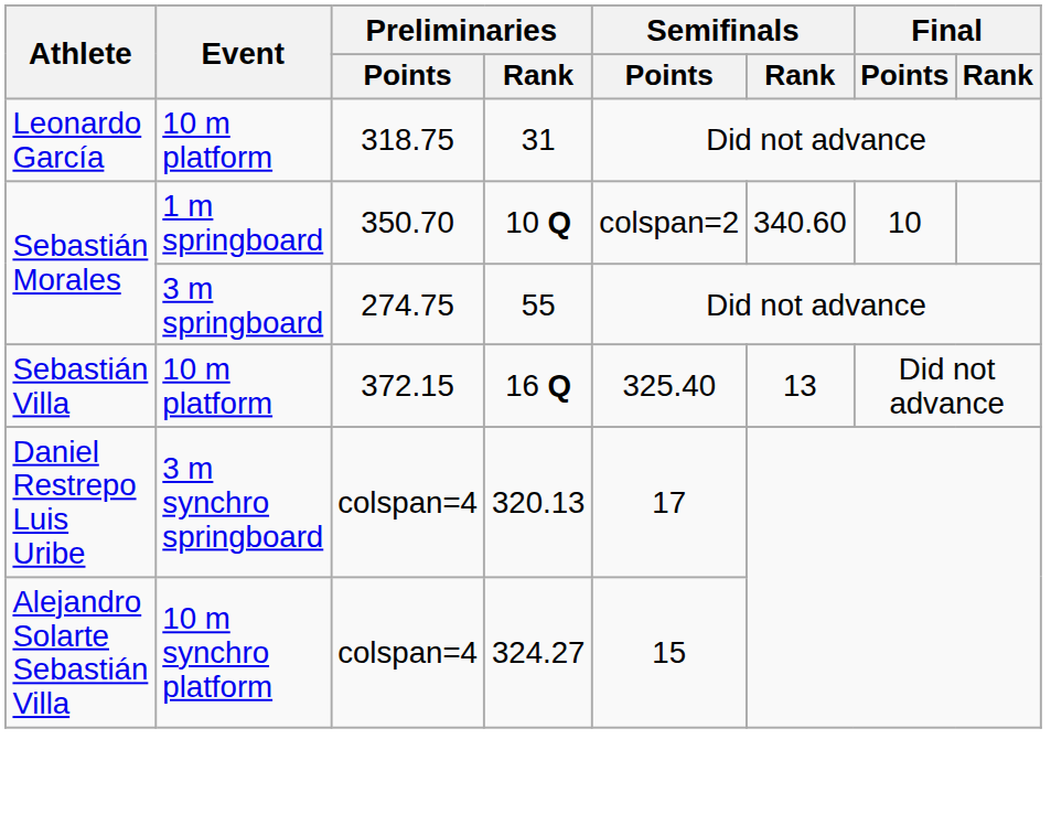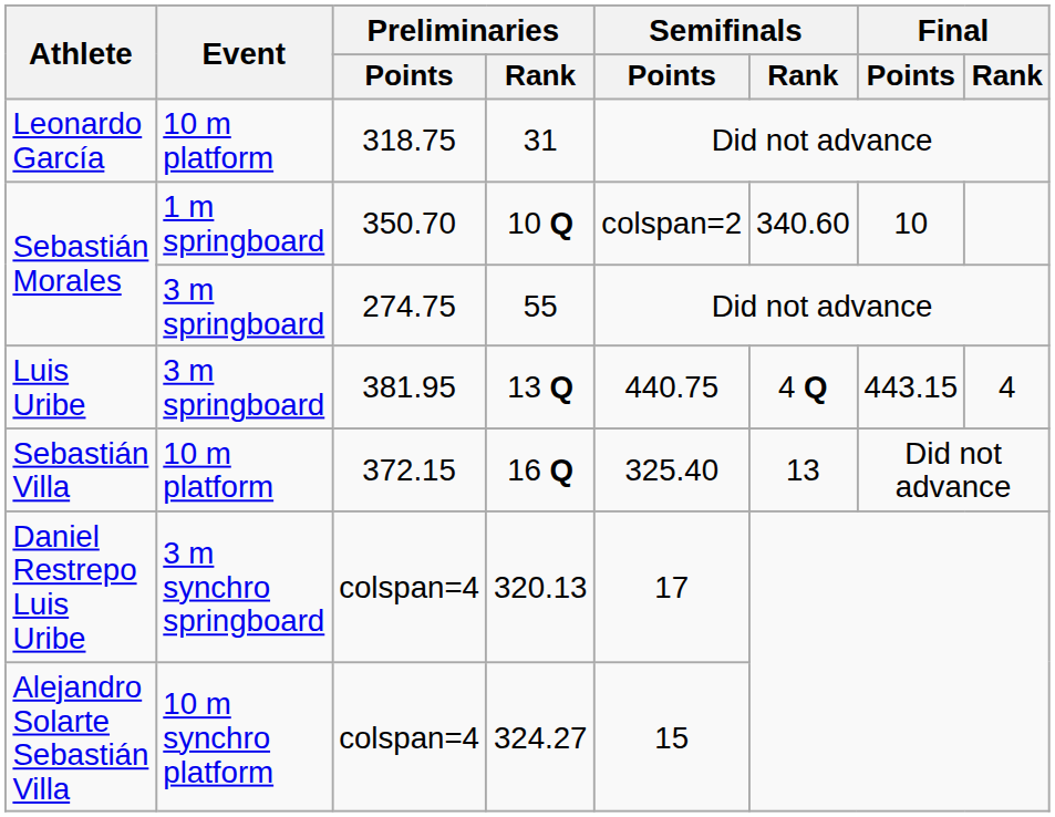+ row: Luis Uribe | 3 m springboard | 381.95 | 13 Q | 440.75 | 4 Q | 443.15 | 4
